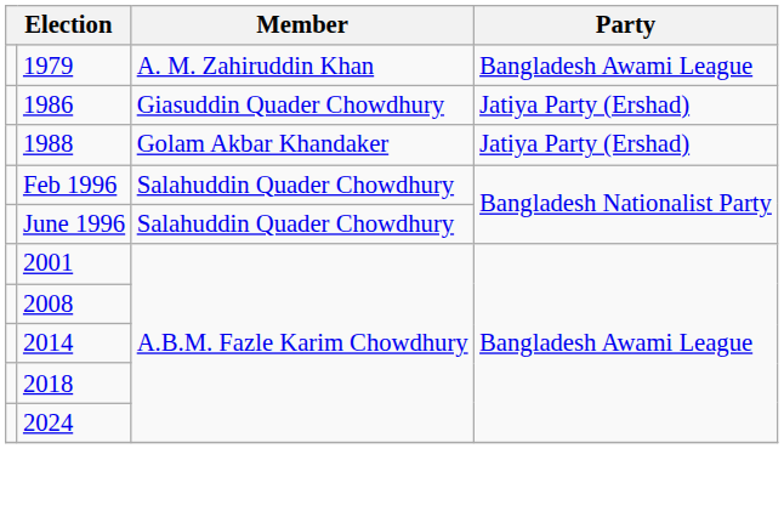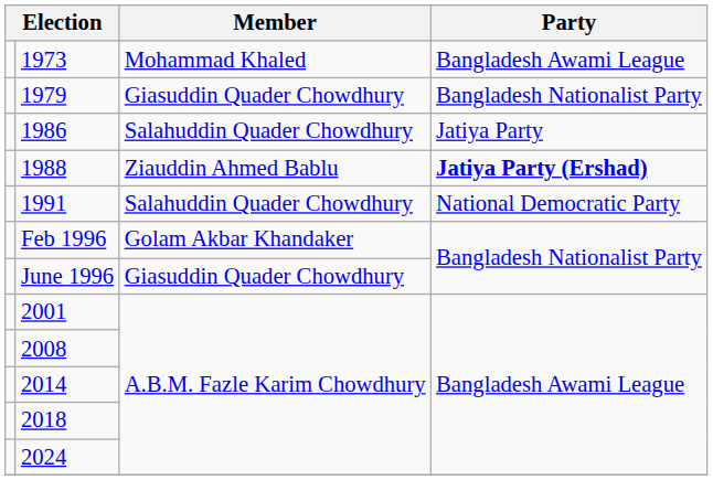+ row: 1973 | Mohammad Khaled | Bangladesh Awami League
1979 | Member: A. M. Zahiruddin Khan -> Giasuddin Quader Chowdhury
1979 | Party: Bangladesh Awami League -> Bangladesh Nationalist Party
1986 | Member: Giasuddin Quader Chowdhury -> Salahuddin Quader Chowdhury
1986 | Party: Jatiya Party (Ershad) -> Jatiya Party
1988 | Member: Golam Akbar Khandaker -> Ziauddin Ahmed Bablu
1988 | Party: normal -> bold
+ row: 1991 | Salahuddin Quader Chowdhury | National Democratic Party
Feb 1996 | Member: Salahuddin Quader Chowdhury -> Golam Akbar Khandaker
June 1996 | Member: Salahuddin Quader Chowdhury -> Giasuddin Quader Chowdhury
